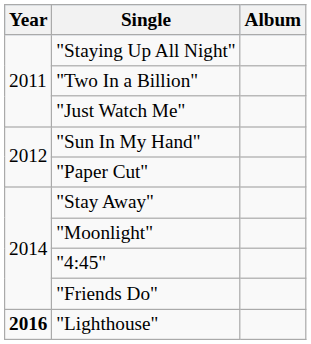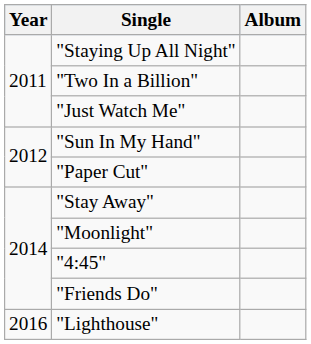"Lighthouse" | Year: bold -> normal
